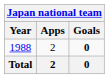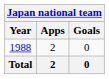1988 | Goals: bold -> normal
